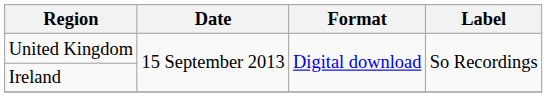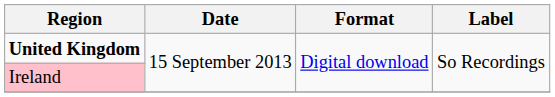United Kingdom | Region: normal -> bold
Ireland | Region: no background -> pink background
